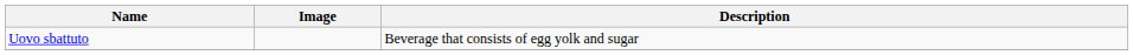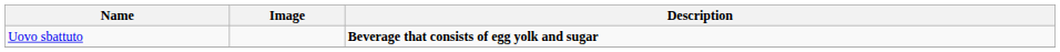Uovo sbattuto | Description: normal -> bold
